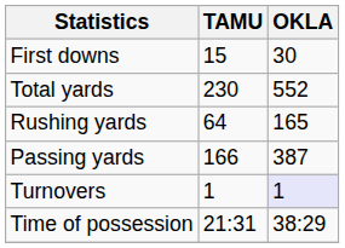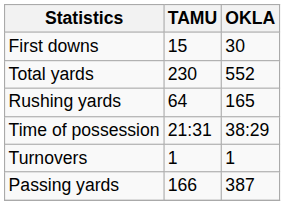rows swapped: Passing yards <-> Time of possession
Turnovers | OKLA: lavender background -> no background
